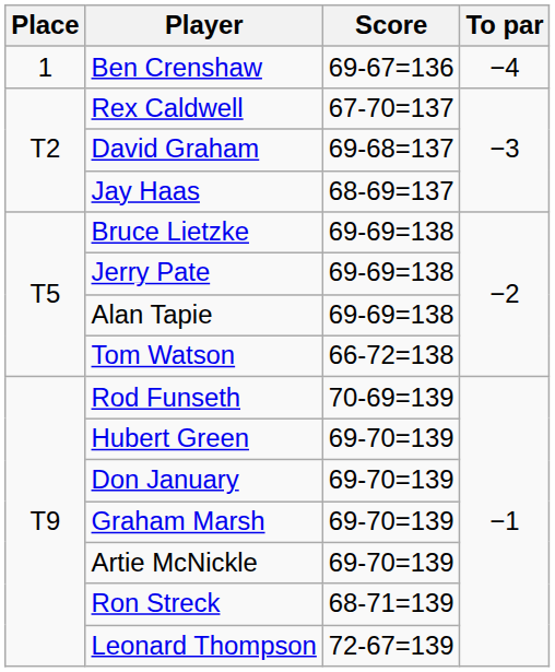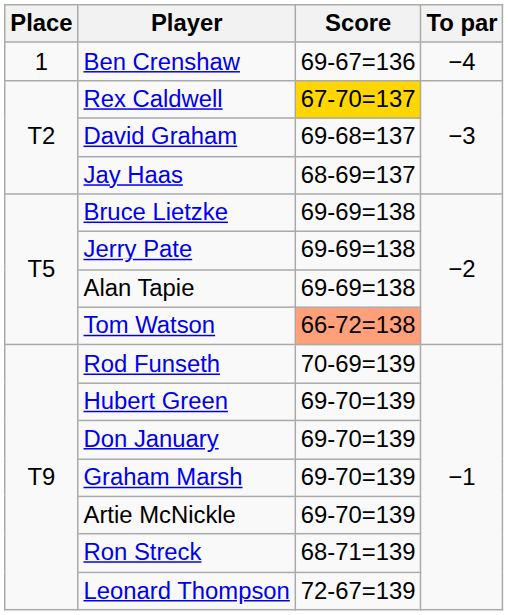Rex Caldwell | Score: no background -> gold background
Tom Watson | Score: no background -> lightsalmon background
